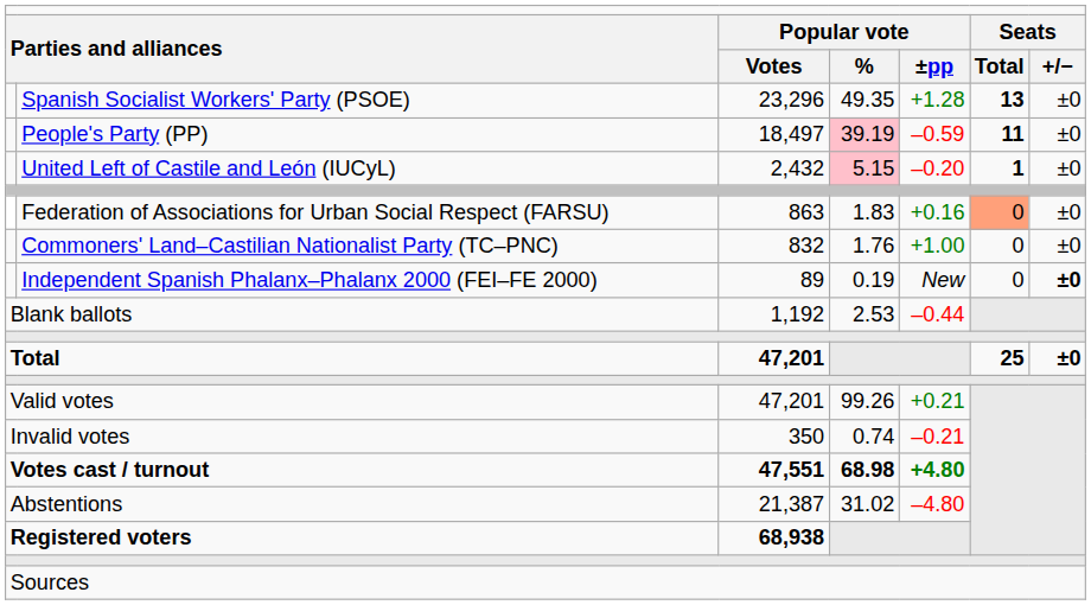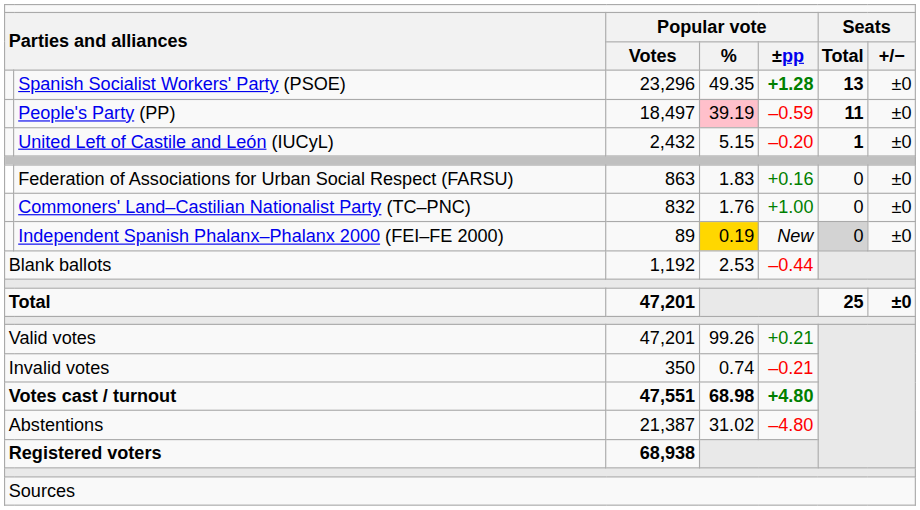Spanish Socialist Workers' Party (PSOE) | column 5: normal -> bold
United Left of Castile and León (IUCyL) | column 4: pink background -> no background
Federation of Associations for Urban Social Respect (FARSU) | column 6: lightsalmon background -> no background
Independent Spanish Phalanx–Phalanx 2000 (FEI–FE 2000) | column 4: no background -> gold background
Independent Spanish Phalanx–Phalanx 2000 (FEI–FE 2000) | column 6: no background -> lightgrey background
Independent Spanish Phalanx–Phalanx 2000 (FEI–FE 2000) | column 7: bold -> normal
